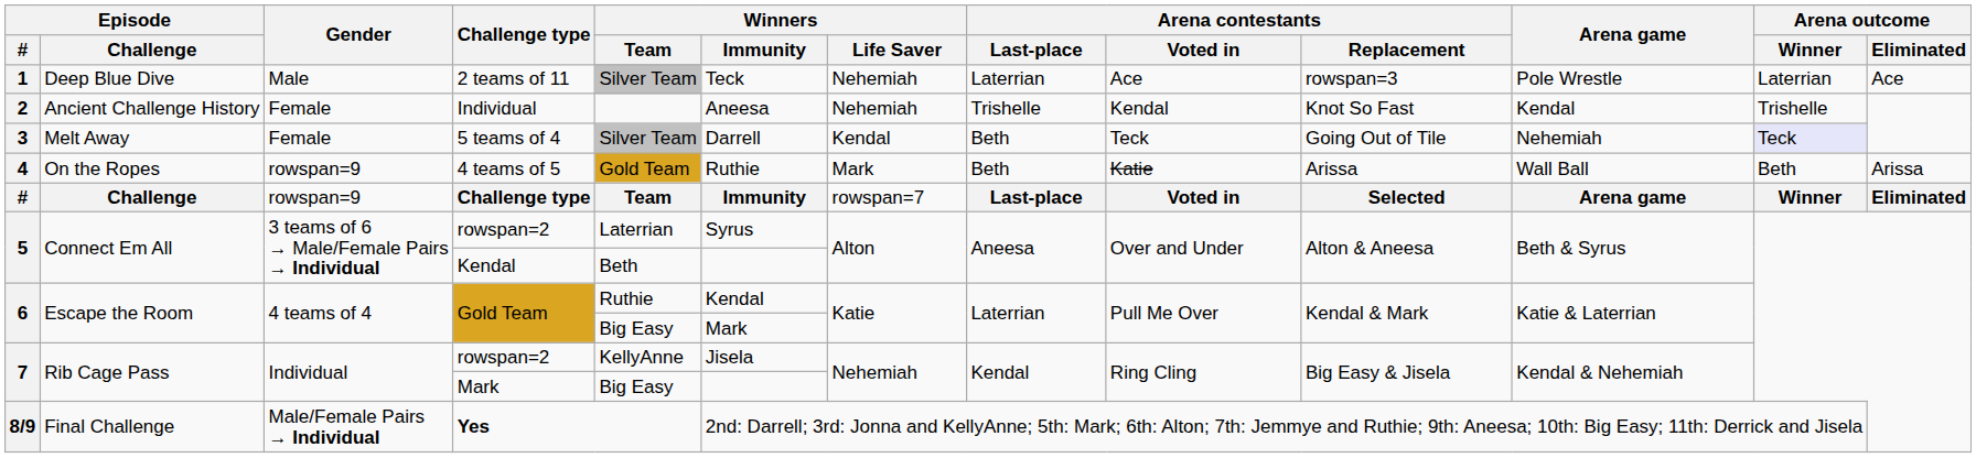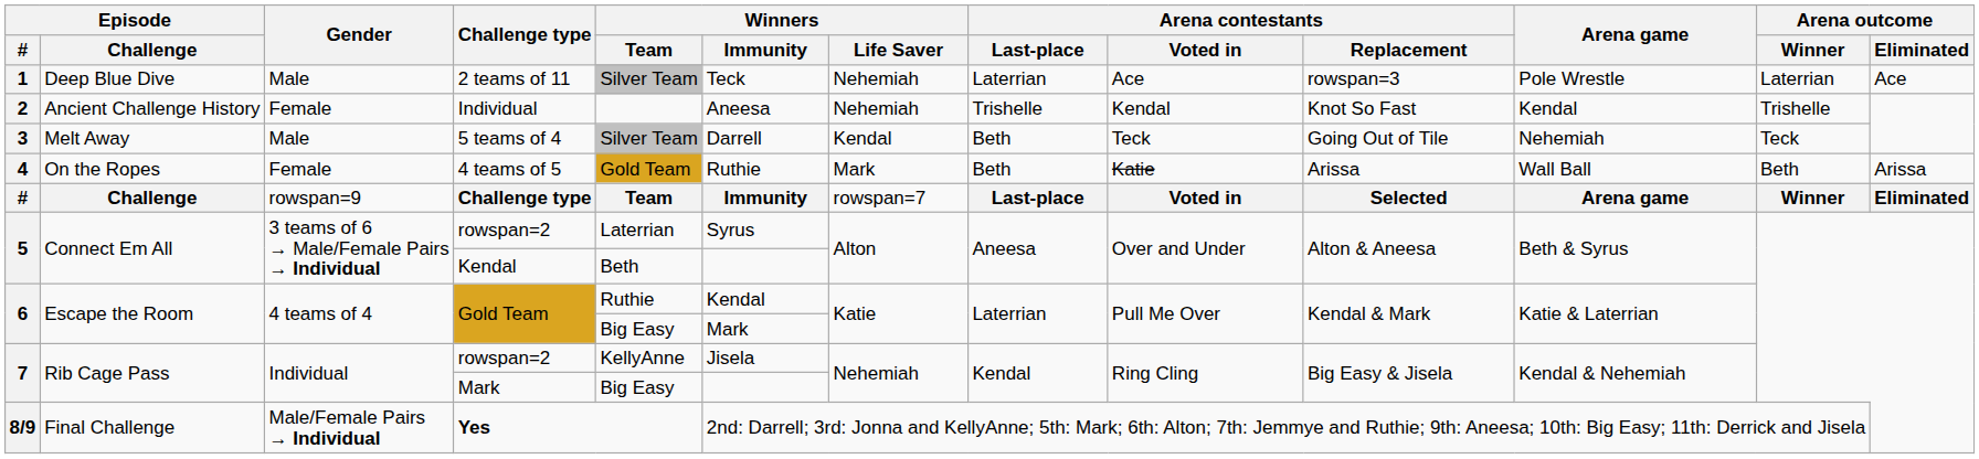5 teams of 4 | Gender: Female -> Male
5 teams of 4 | Arena outcome / Winner: lavender background -> no background
4 teams of 5 | Gender: rowspan=9 -> Female
